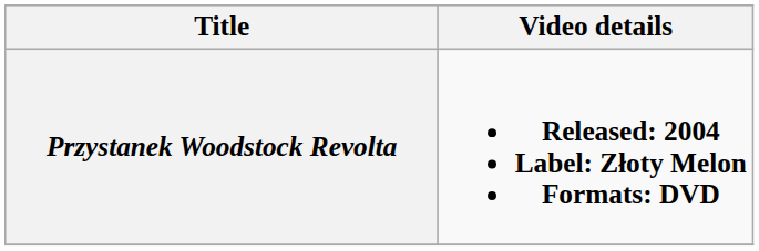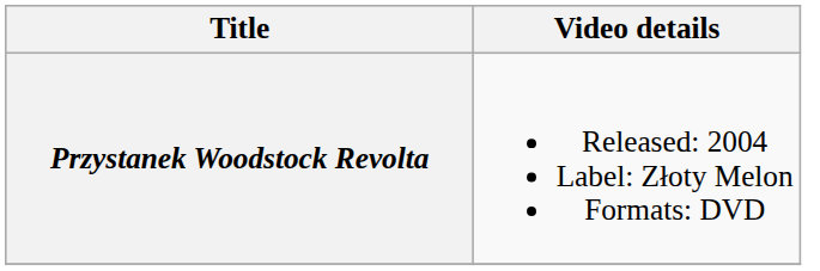Przystanek Woodstock Revolta | Video details: bold -> normal
